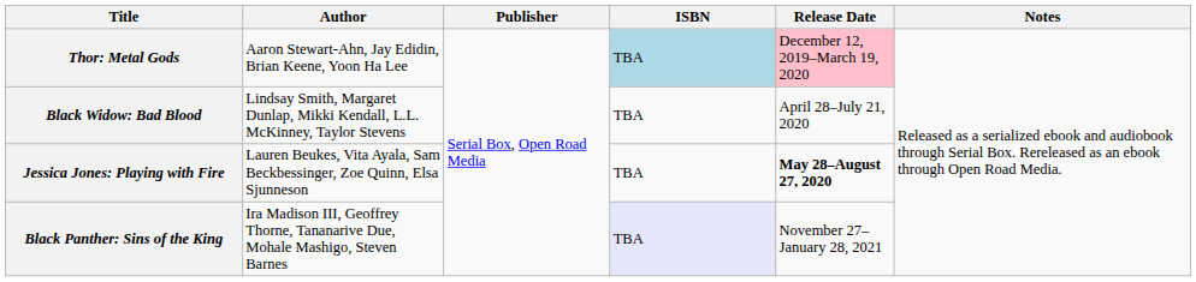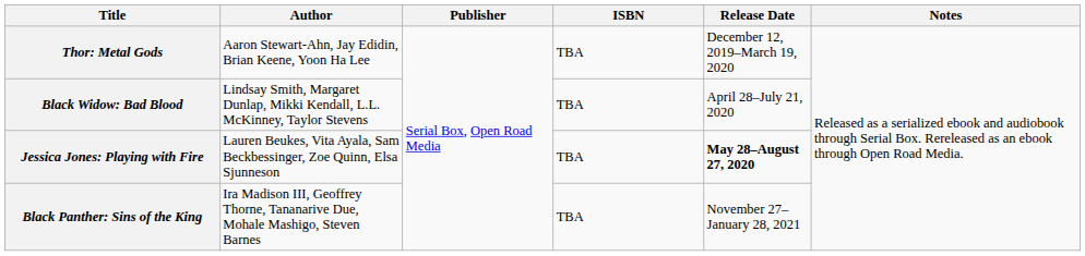Thor: Metal Gods | ISBN: lightblue background -> no background
Thor: Metal Gods | Release Date: pink background -> no background
Black Panther: Sins of the King | ISBN: lavender background -> no background
